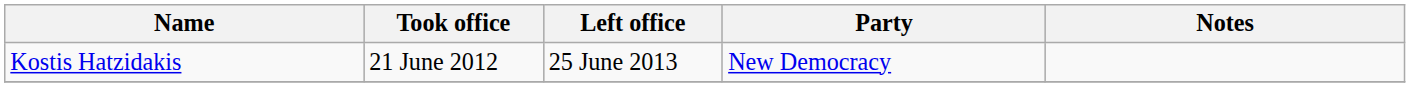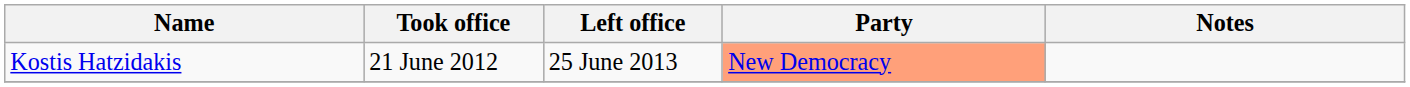Kostis Hatzidakis | Party: no background -> lightsalmon background
